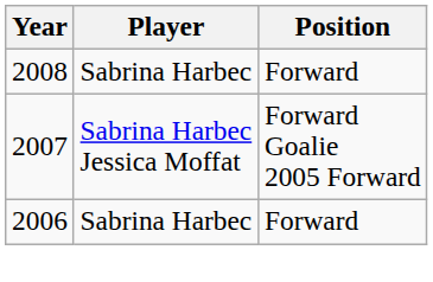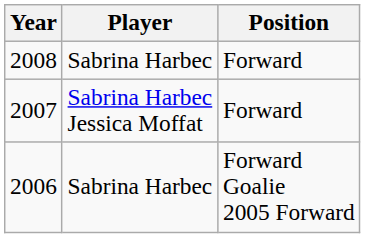2007 | Position: Forward Goalie 2005 Forward -> Forward
2006 | Position: Forward -> Forward Goalie 2005 Forward
